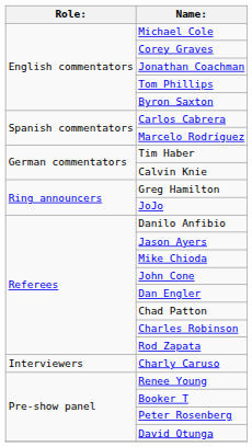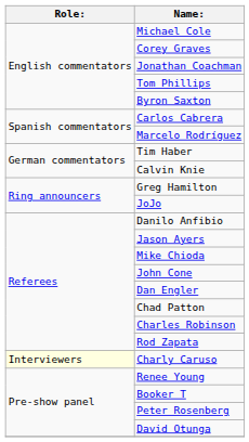Charly Caruso | Role:: no background -> lightyellow background
